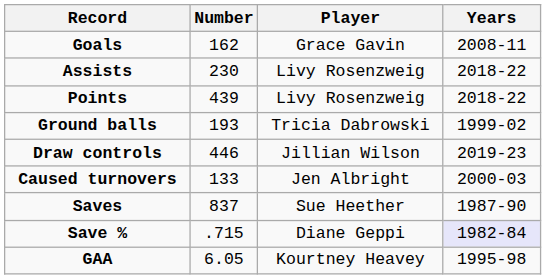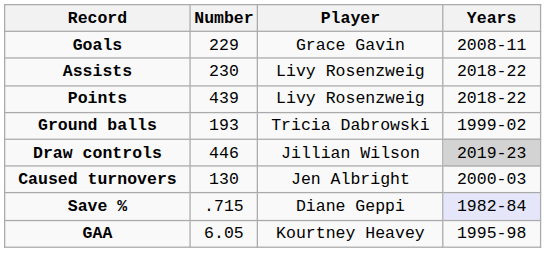Goals | Number: 162 -> 229
Draw controls | Years: no background -> lightgrey background
Caused turnovers | Number: 133 -> 130
- row: Saves | 837 | Sue Heether | 1987-90
